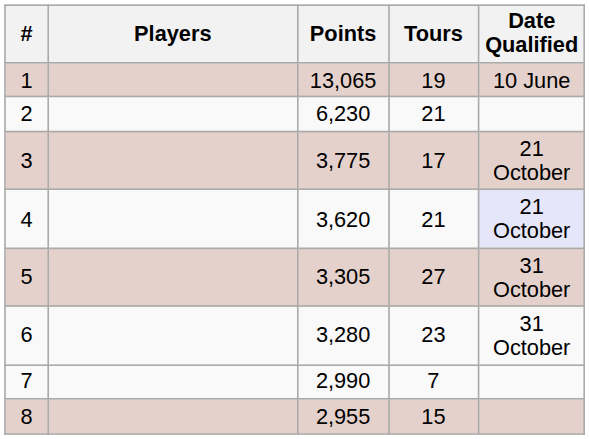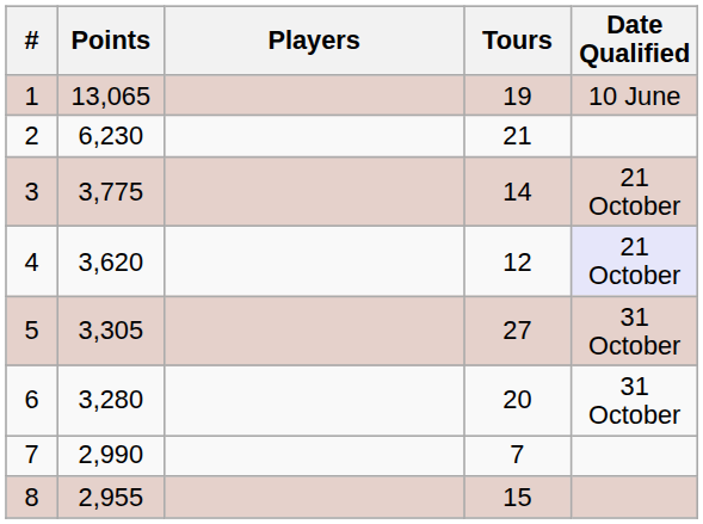columns swapped: Players <-> Points
3 | Tours: 17 -> 14
4 | Tours: 21 -> 12
6 | Tours: 23 -> 20
